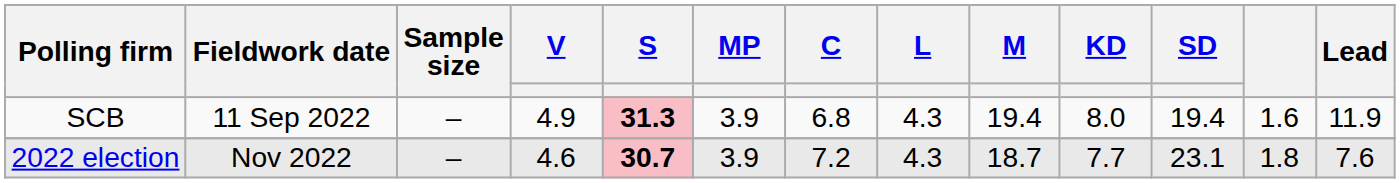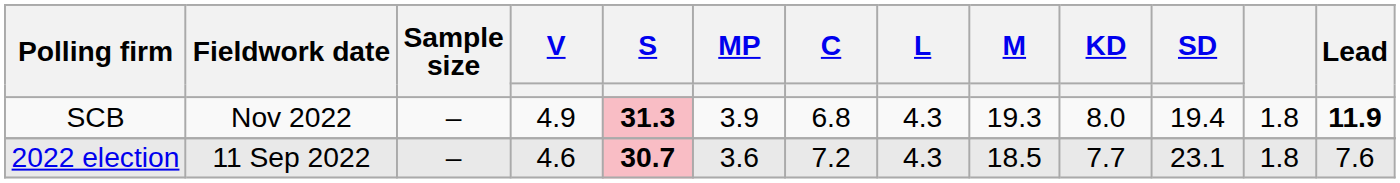SCB | Fieldwork date: 11 Sep 2022 -> Nov 2022
SCB | M: 19.4 -> 19.3
SCB | column 12: 1.6 -> 1.8
SCB | Lead: normal -> bold
2022 election | Fieldwork date: Nov 2022 -> 11 Sep 2022
2022 election | MP: 3.9 -> 3.6
2022 election | M: 18.7 -> 18.5
